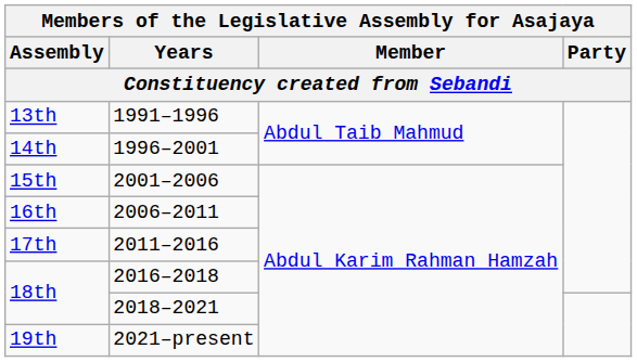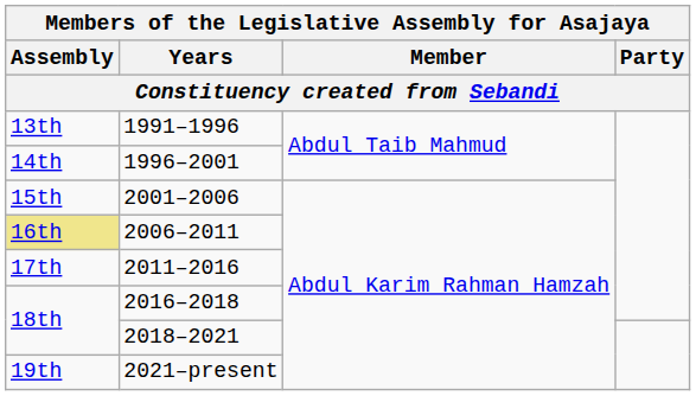2006–2011 | Assembly: no background -> khaki background
